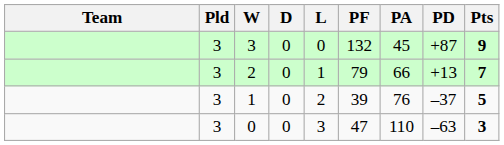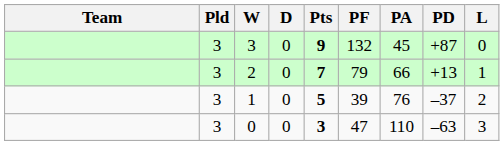columns swapped: L <-> Pts
